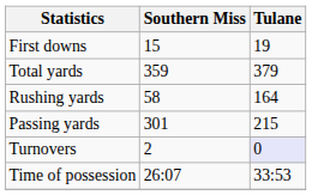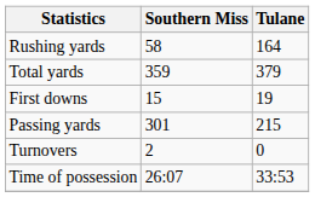rows swapped: First downs <-> Rushing yards
Turnovers | Tulane: lavender background -> no background
